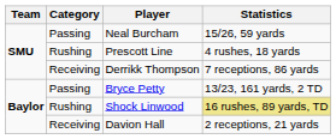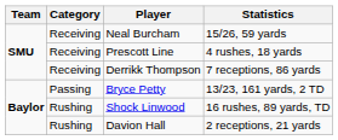Neal Burcham | Category: Passing -> Receiving
Prescott Line | Category: Rushing -> Receiving
Shock Linwood | Statistics: khaki background -> no background
Davion Hall | Category: Receiving -> Rushing
